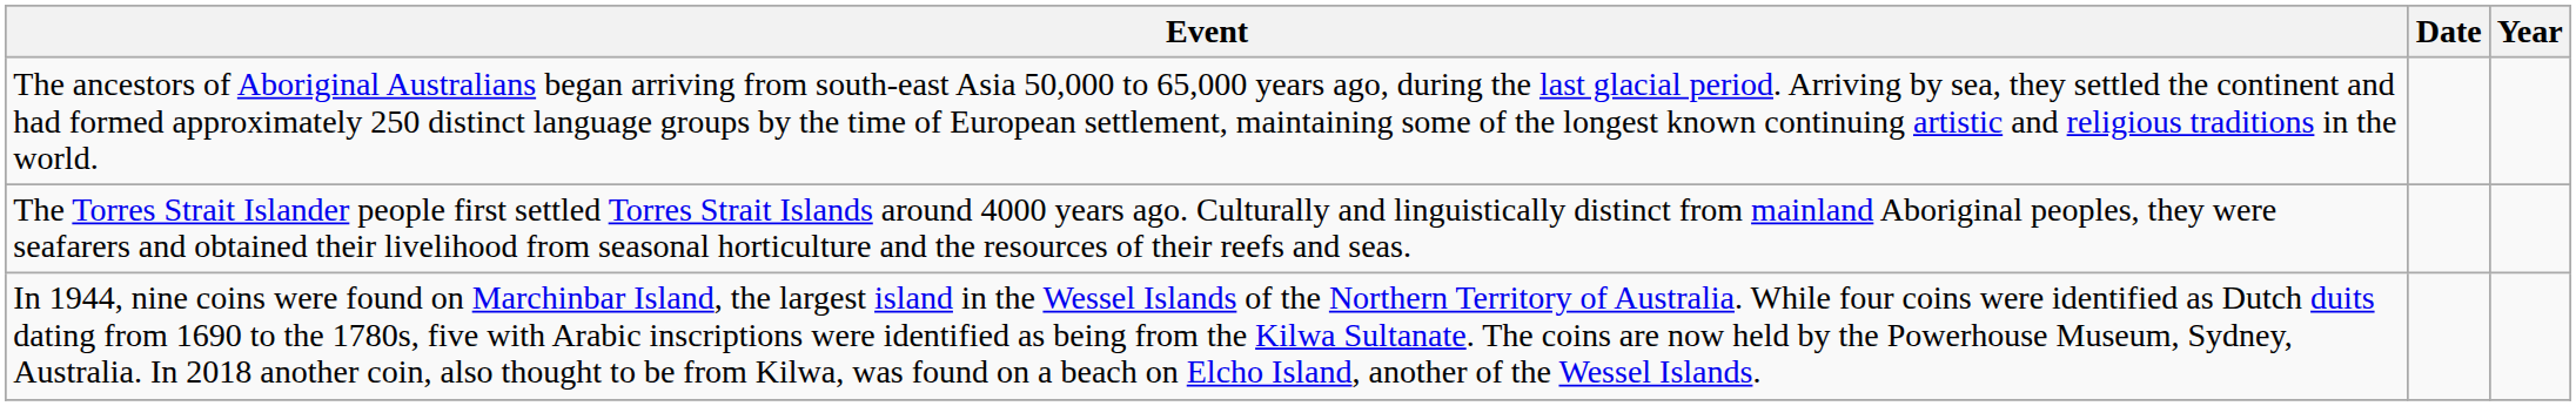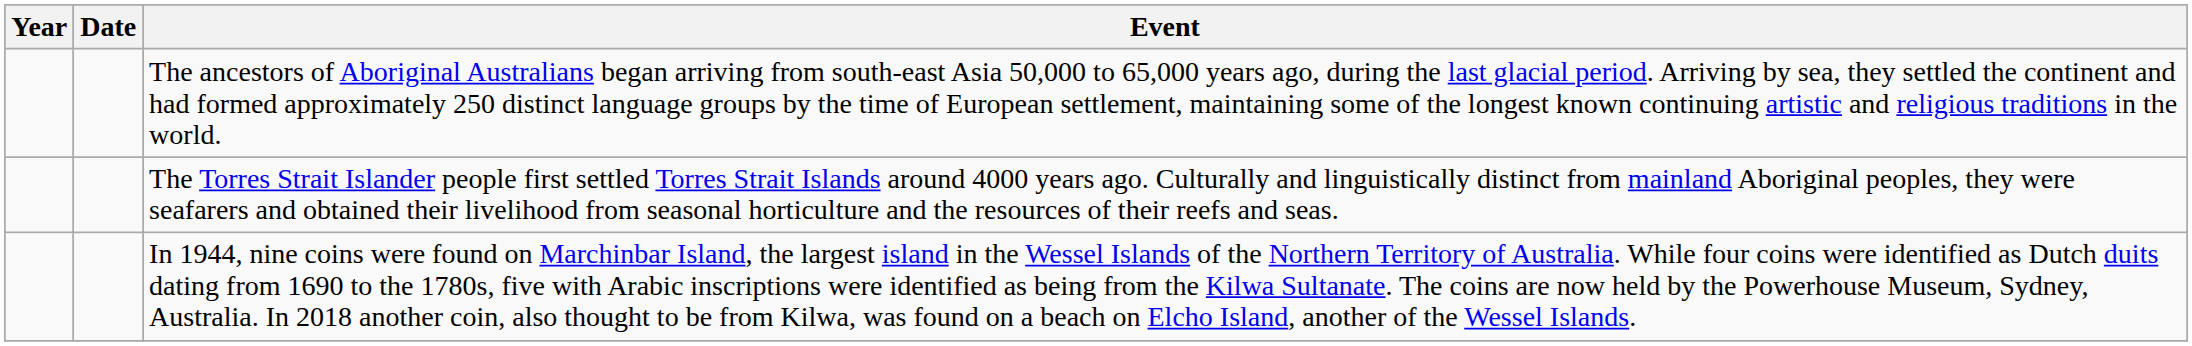columns swapped: Year <-> Event
